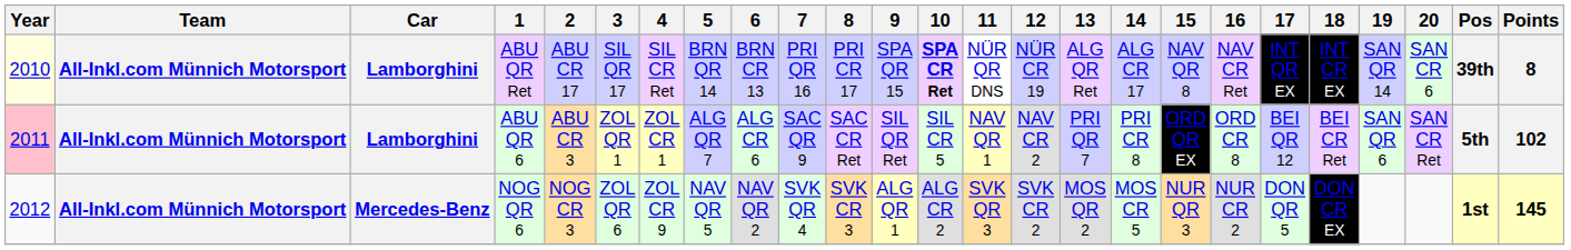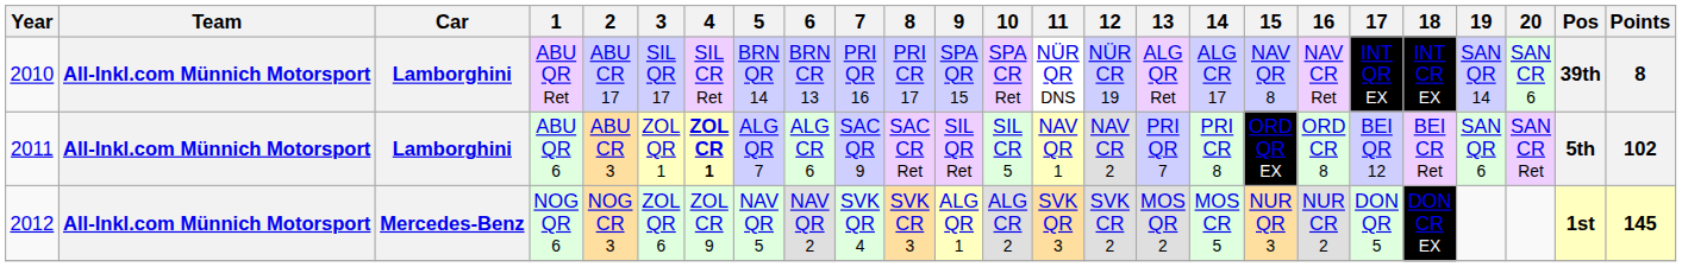row 2 | Year: lightyellow background -> no background
row 2 | 10: bold -> normal
row 3 | Year: pink background -> no background
row 3 | 4: normal -> bold
